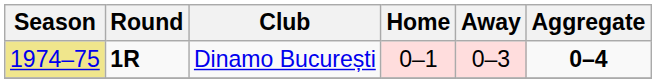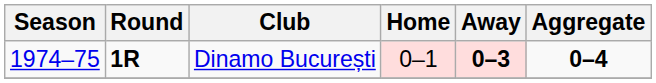Dinamo București | Season: khaki background -> no background
Dinamo București | Away: normal -> bold
